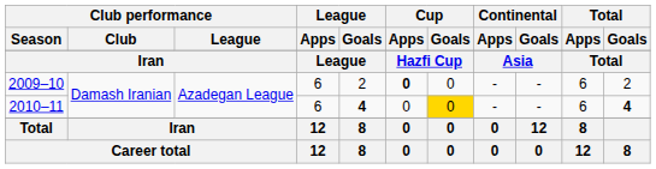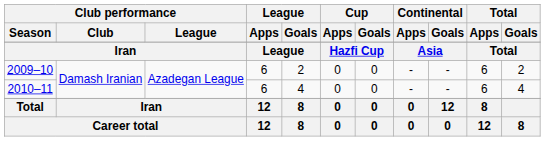2009–10 | Cup / Apps: bold -> normal
2010–11 | League / Goals: bold -> normal
2010–11 | Cup / Goals: gold background -> no background
2010–11 | Total / Goals: bold -> normal
